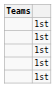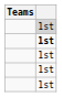row 2 | column 2: no background -> lightgrey background
row 3 | column 2: normal -> bold
